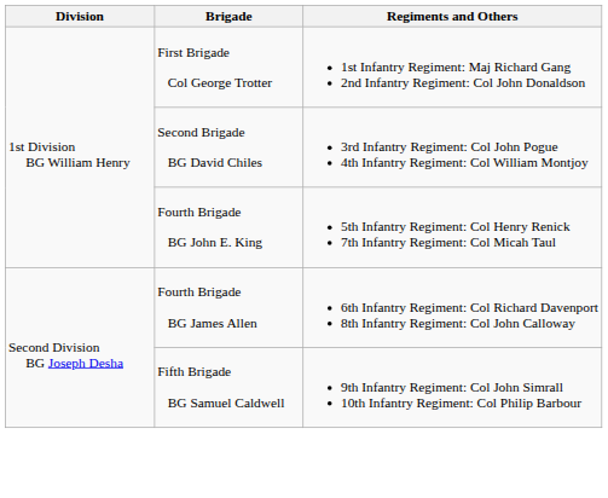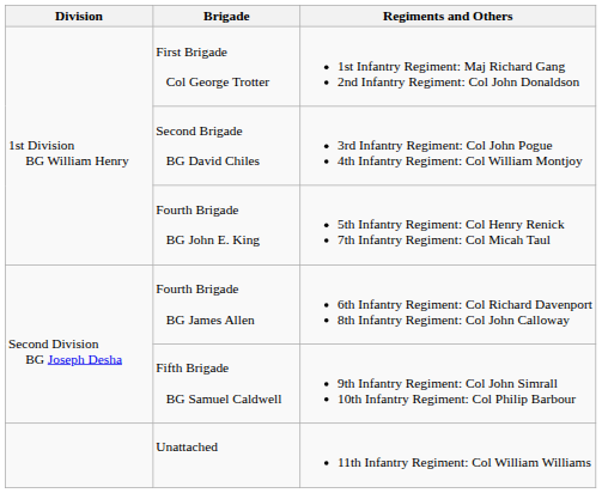+ row: Unattached | 11th Infantry Regiment: Col William Williams
